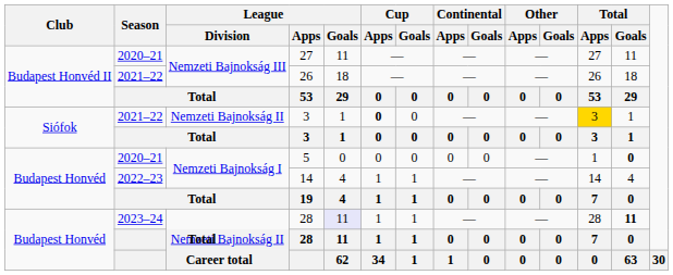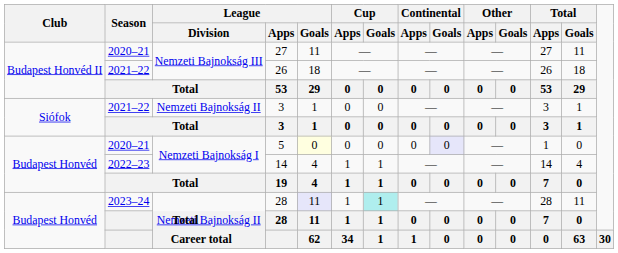2021–22 / 3 | Cup / Apps: bold -> normal
2021–22 / 3 | Total / Apps: gold background -> no background
5 | League / Goals: no background -> lightyellow background
5 | Continental / Goals: no background -> lavender background
5 | Total / Goals: bold -> normal
2023–24 / 28 | Cup / Goals: no background -> paleturquoise background
2023–24 / 28 | Total / Goals: bold -> normal
